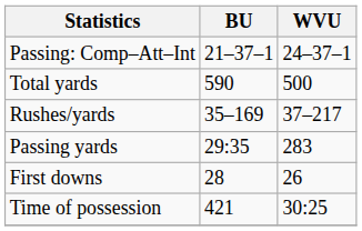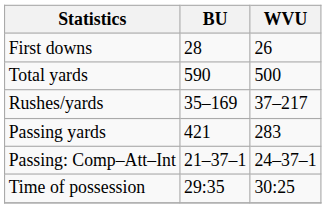rows swapped: First downs <-> Passing: Comp–Att–Int
Passing yards | BU: 29:35 -> 421
Time of possession | BU: 421 -> 29:35
